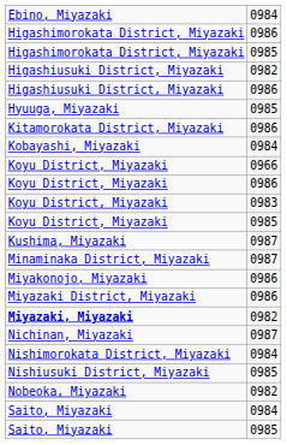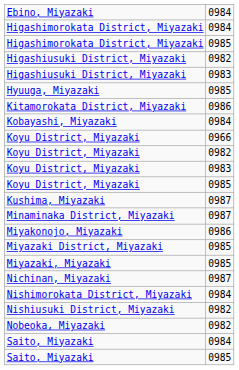row 2 | column 2: 0986 -> 0984
row 5 | column 2: 0986 -> 0983
row 10 | column 2: 0986 -> 0982
row 16 | column 2: 0986 -> 0985
row 17 | column 1: bold -> normal
row 17 | column 2: 0982 -> 0985
row 20 | column 2: 0985 -> 0982
